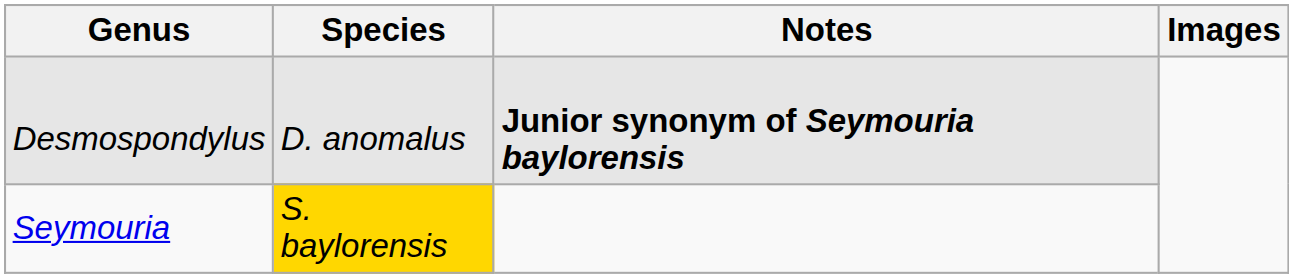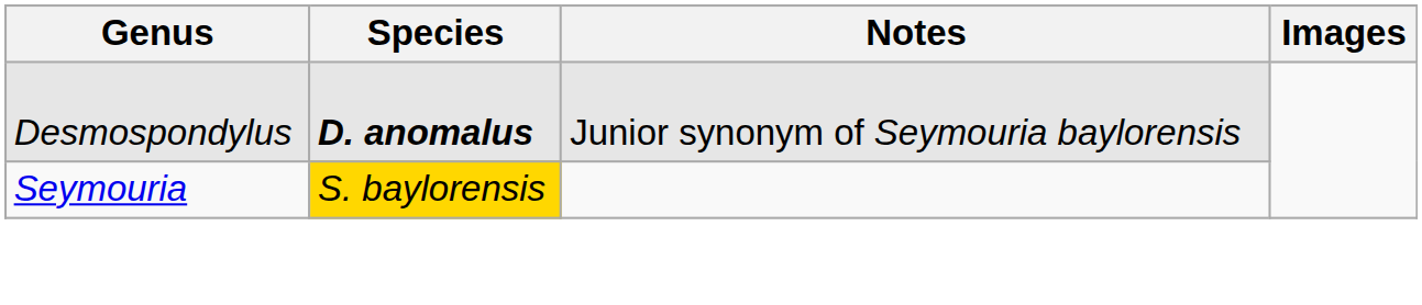Desmospondylus | Species: normal -> bold
Desmospondylus | Notes: bold -> normal
